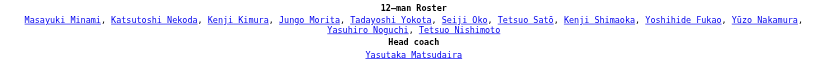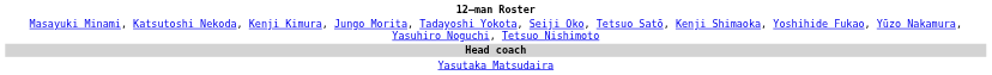row 3 | column 1: no background -> lightgrey background
